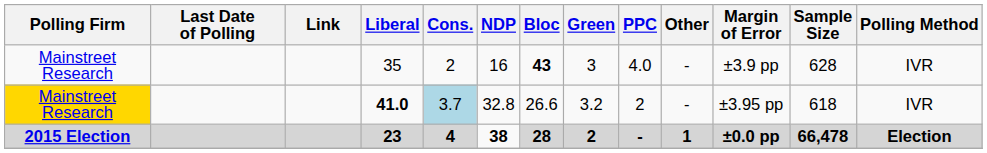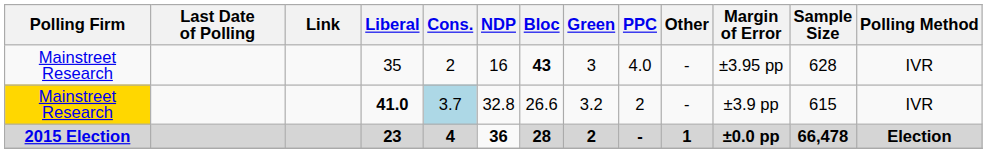35 | Margin of Error: ±3.9 pp -> ±3.95 pp
41.0 | Margin of Error: ±3.95 pp -> ±3.9 pp
41.0 | Sample Size: 618 -> 615
23 | NDP: 38 -> 36
